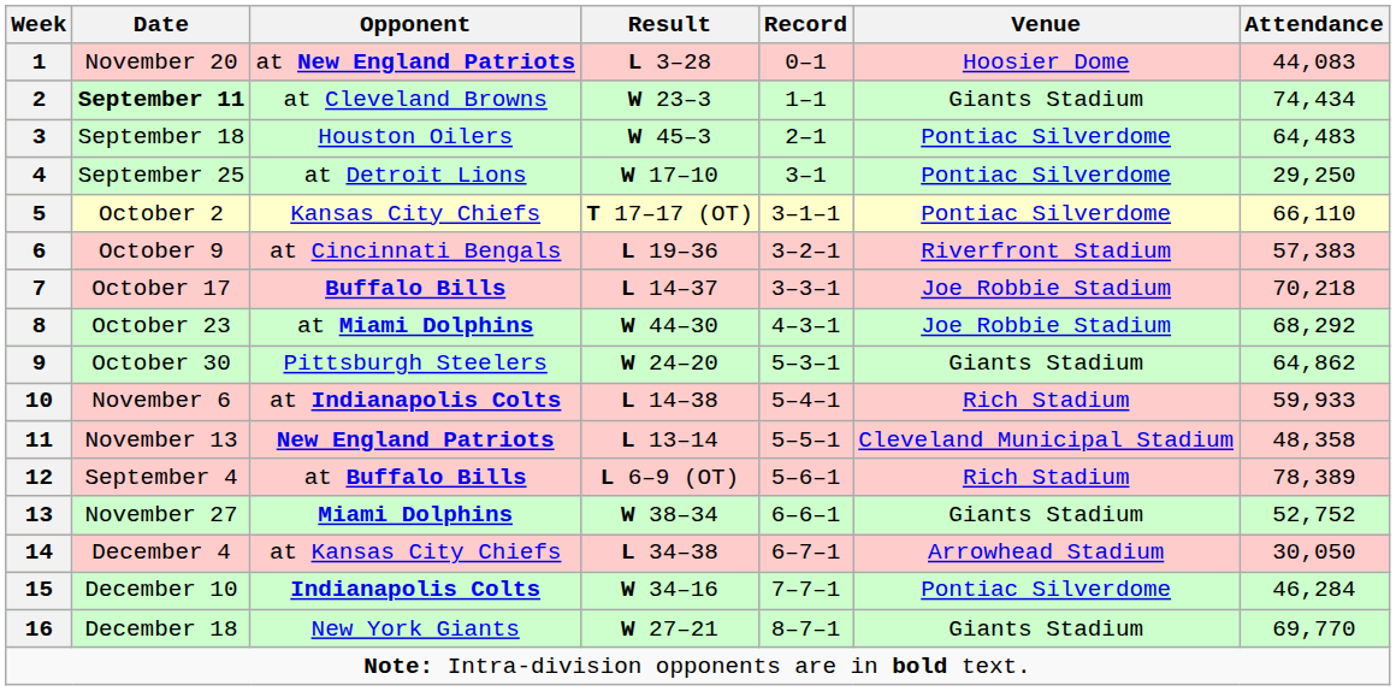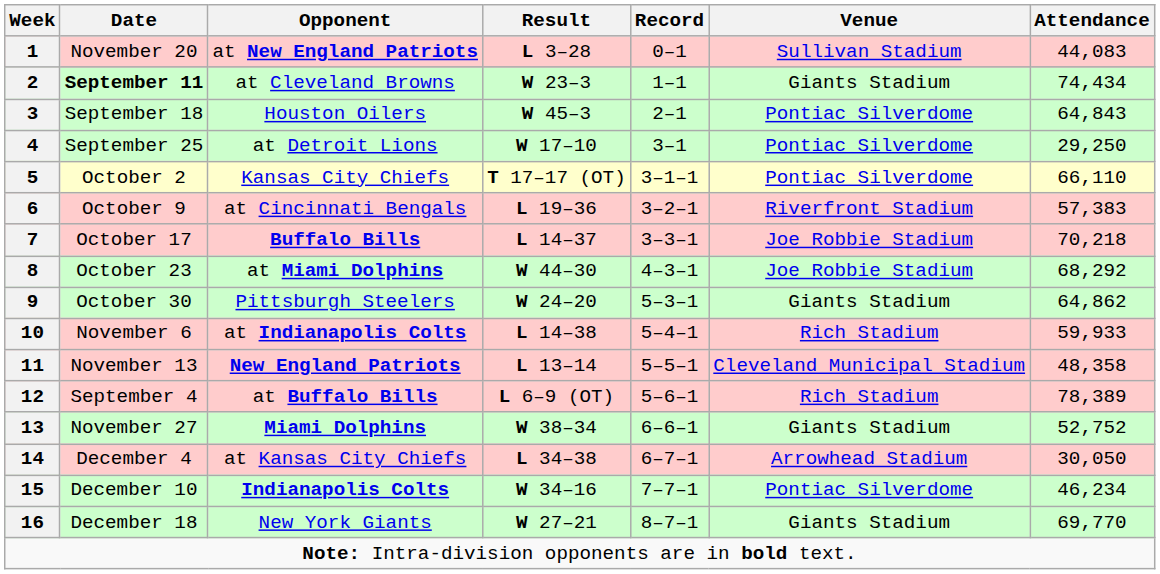1 | Venue: Hoosier Dome -> Sullivan Stadium
3 | Attendance: 64,483 -> 64,843
15 | Attendance: 46,284 -> 46,234
